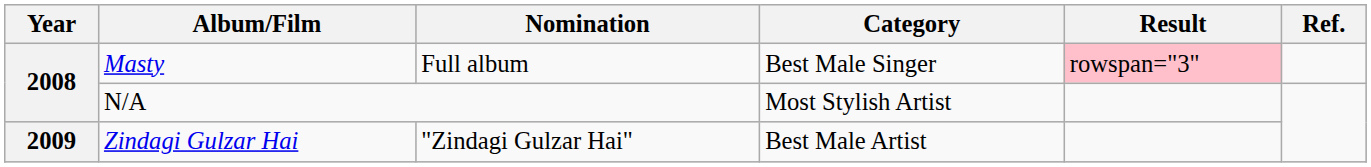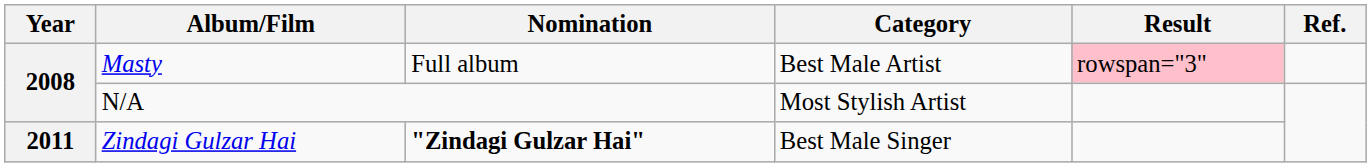Masty | Category: Best Male Singer -> Best Male Artist
Zindagi Gulzar Hai | Year: 2009 -> 2011
Zindagi Gulzar Hai | Nomination: normal -> bold
Zindagi Gulzar Hai | Category: Best Male Artist -> Best Male Singer
